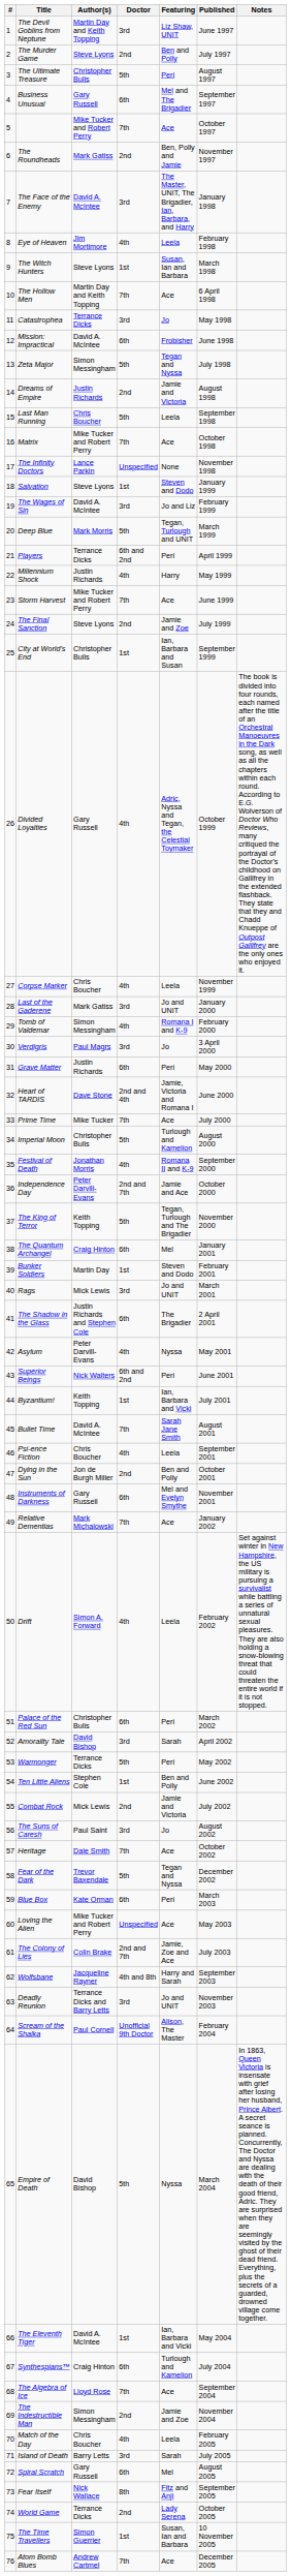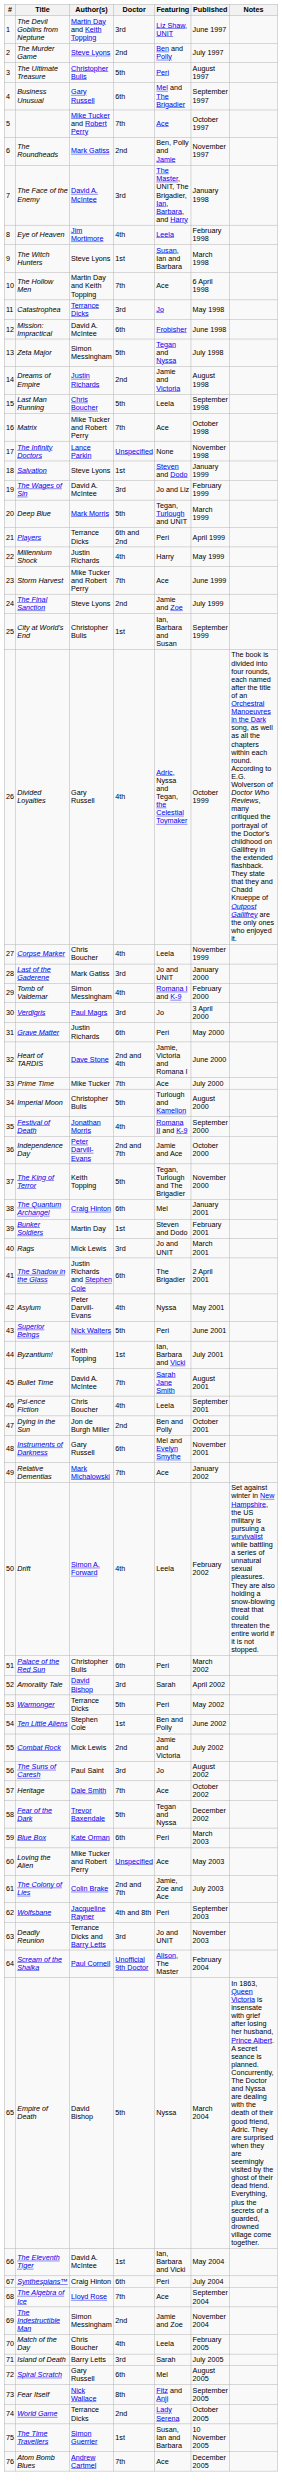Superior Beings | Doctor: 6th and 2nd -> 5th
Wolfsbane | Featuring: Harry and Sarah -> Peri
Synthespians™ | Featuring: Turlough and Kamelion -> Peri
